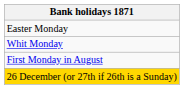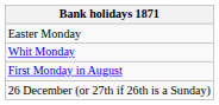row 5 | column 1: gold background -> no background
